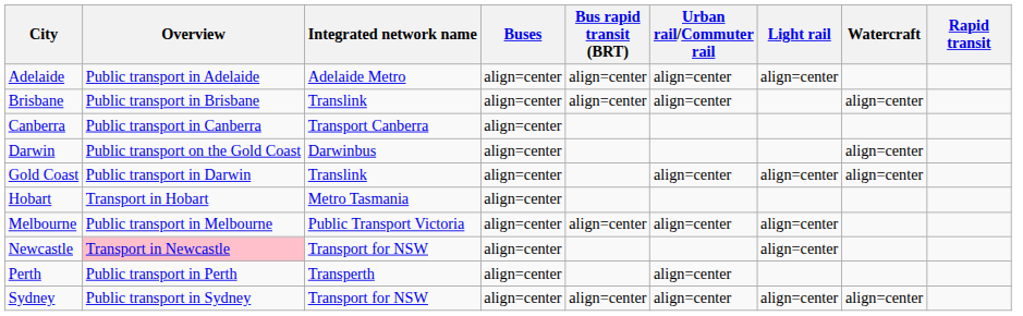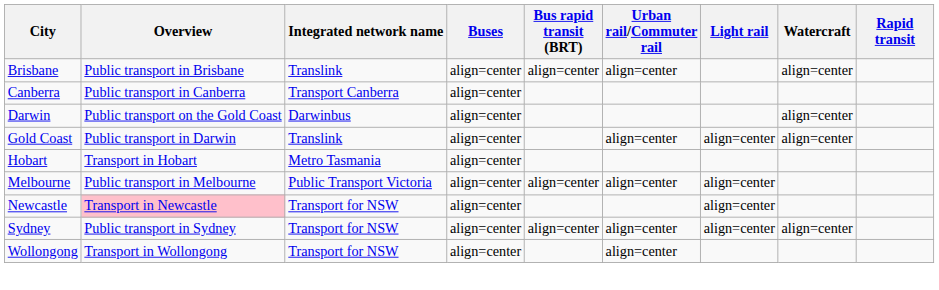- row: Adelaide | Public transport in Adelaide | Adelaide Metro | align=center | align=center | align=center | align=center
- row: Perth | Public transport in Perth | Transperth | align=center | align=center
+ row: Wollongong | Transport in Wollongong | Transport for NSW | align=center | align=center
